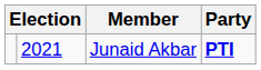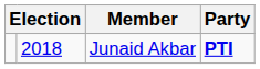Junaid Akbar | column 2: 2021 -> 2018
